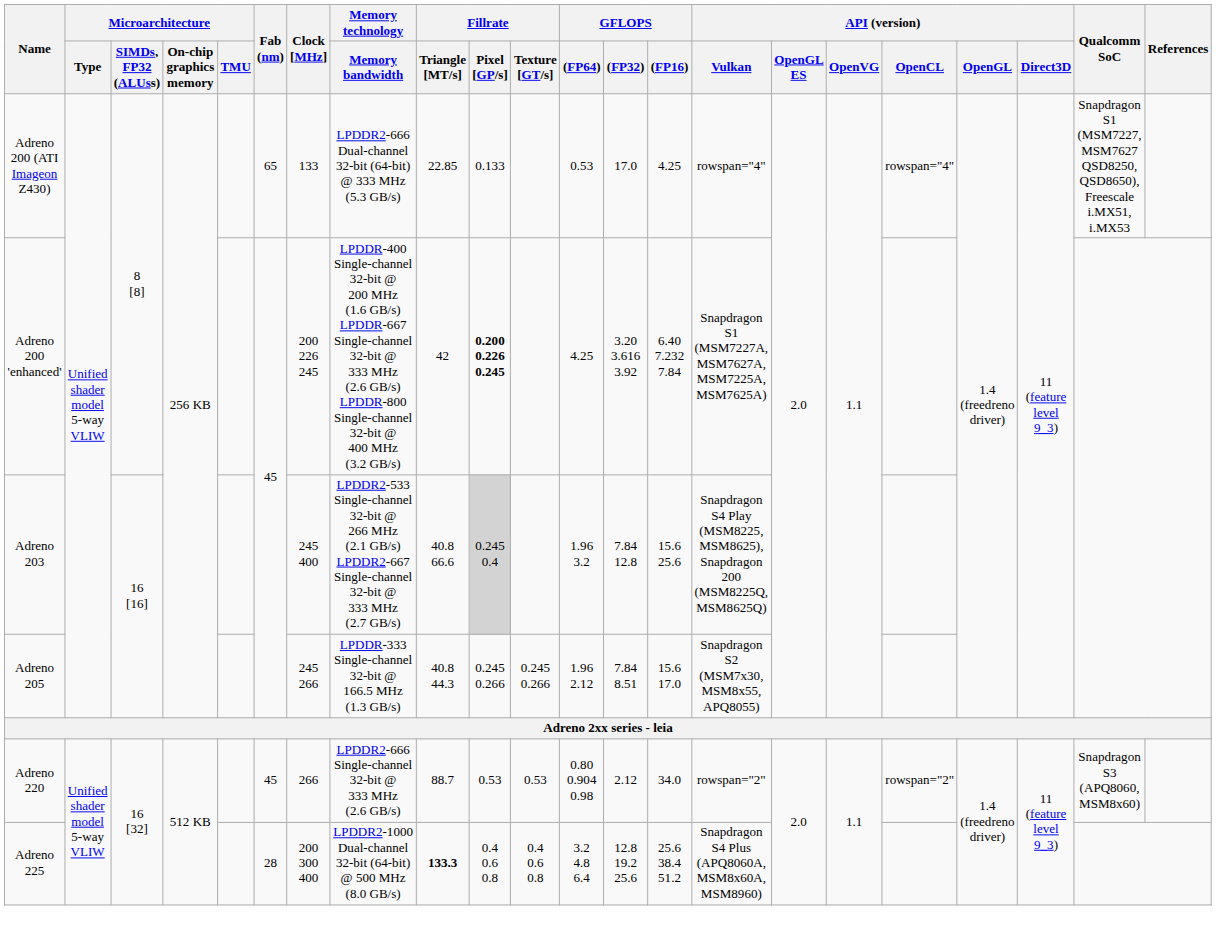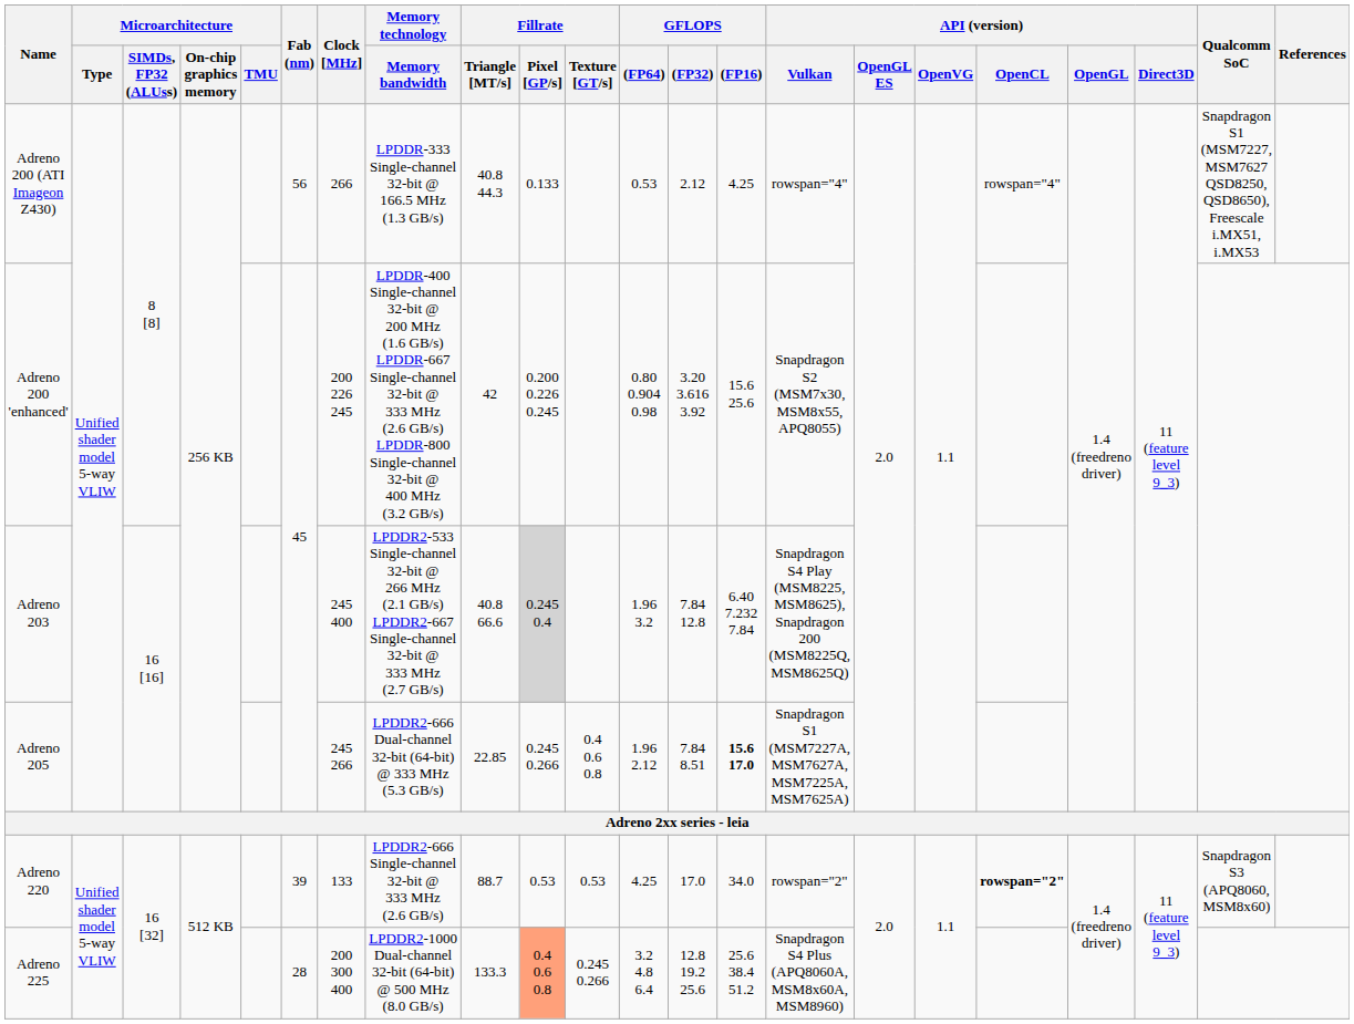Adreno 200 (ATI Imageon Z430) | Fab (nm): 65 -> 56
Adreno 200 (ATI Imageon Z430) | Clock [MHz]: 133 -> 266
Adreno 200 (ATI Imageon Z430) | Memory technology / Memory bandwidth: LPDDR2-666 Dual-channel 32-bit (64-bit) @ 333 MHz (5.3 GB/s) -> LPDDR-333 Single-channel 32-bit @ 166.5 MHz (1.3 GB/s)
Adreno 200 (ATI Imageon Z430) | Fillrate / Triangle [MT/s]: 22.85 -> 40.8 44.3
Adreno 200 (ATI Imageon Z430) | GFLOPS / (FP32): 17.0 -> 2.12
Adreno 200 'enhanced' | Fillrate / Pixel [GP/s]: bold -> normal
Adreno 200 'enhanced' | GFLOPS / (FP64): 4.25 -> 0.80 0.904 0.98
Adreno 200 'enhanced' | GFLOPS / (FP16): 6.40 7.232 7.84 -> 15.6 25.6
Adreno 200 'enhanced' | API (version) / Vulkan: Snapdragon S1 (MSM7227A, MSM7627A, MSM7225A, MSM7625A) -> Snapdragon S2 (MSM7x30, MSM8x55, APQ8055)
Adreno 203 | GFLOPS / (FP16): 15.6 25.6 -> 6.40 7.232 7.84
Adreno 205 | Memory technology / Memory bandwidth: LPDDR-333 Single-channel 32-bit @ 166.5 MHz (1.3 GB/s) -> LPDDR2-666 Dual-channel 32-bit (64-bit) @ 333 MHz (5.3 GB/s)
Adreno 205 | Fillrate / Triangle [MT/s]: 40.8 44.3 -> 22.85
Adreno 205 | Fillrate / Texture [GT/s]: 0.245 0.266 -> 0.4 0.6 0.8
Adreno 205 | GFLOPS / (FP16): normal -> bold
Adreno 205 | API (version) / Vulkan: Snapdragon S2 (MSM7x30, MSM8x55, APQ8055) -> Snapdragon S1 (MSM7227A, MSM7627A, MSM7225A, MSM7625A)
Adreno 220 | Fab (nm): 45 -> 39
Adreno 220 | Clock [MHz]: 266 -> 133
Adreno 220 | GFLOPS / (FP64): 0.80 0.904 0.98 -> 4.25
Adreno 220 | GFLOPS / (FP32): 2.12 -> 17.0
Adreno 220 | API (version) / OpenCL: normal -> bold
Adreno 225 | Fillrate / Triangle [MT/s]: bold -> normal
Adreno 225 | Fillrate / Pixel [GP/s]: no background -> lightsalmon background
Adreno 225 | Fillrate / Texture [GT/s]: 0.4 0.6 0.8 -> 0.245 0.266
